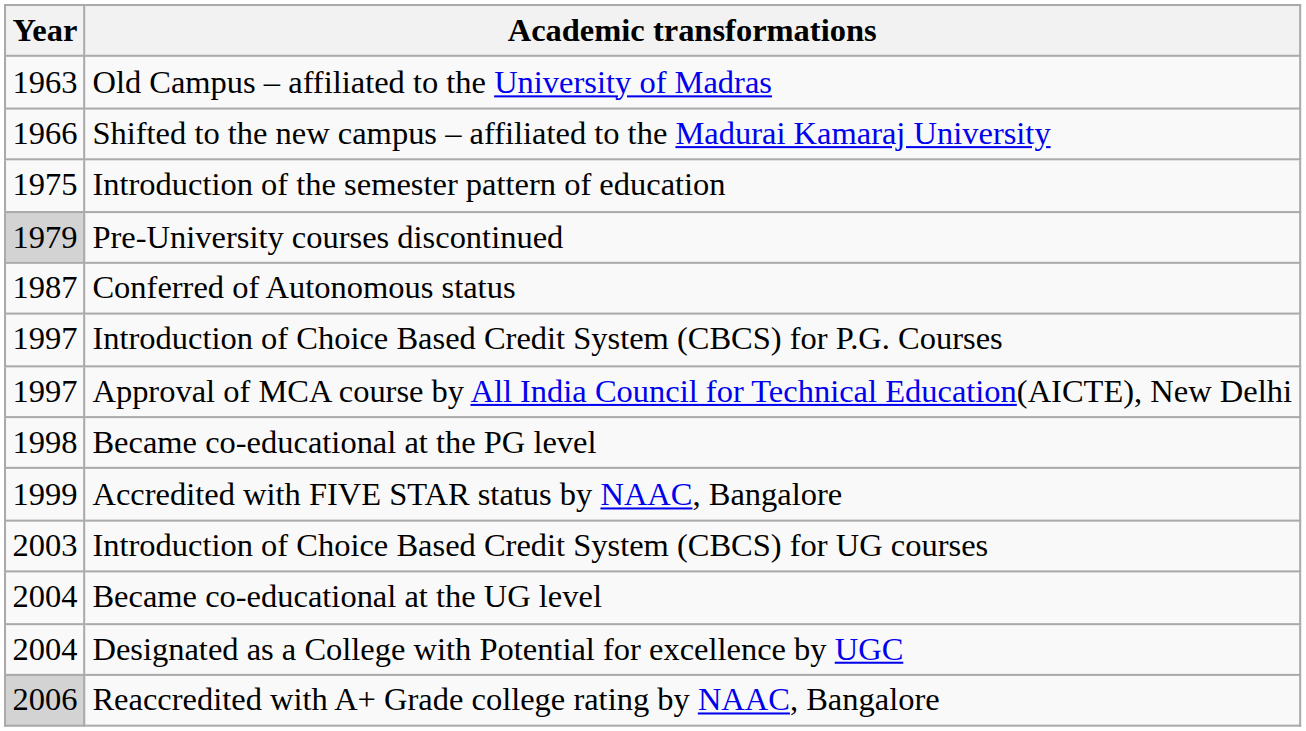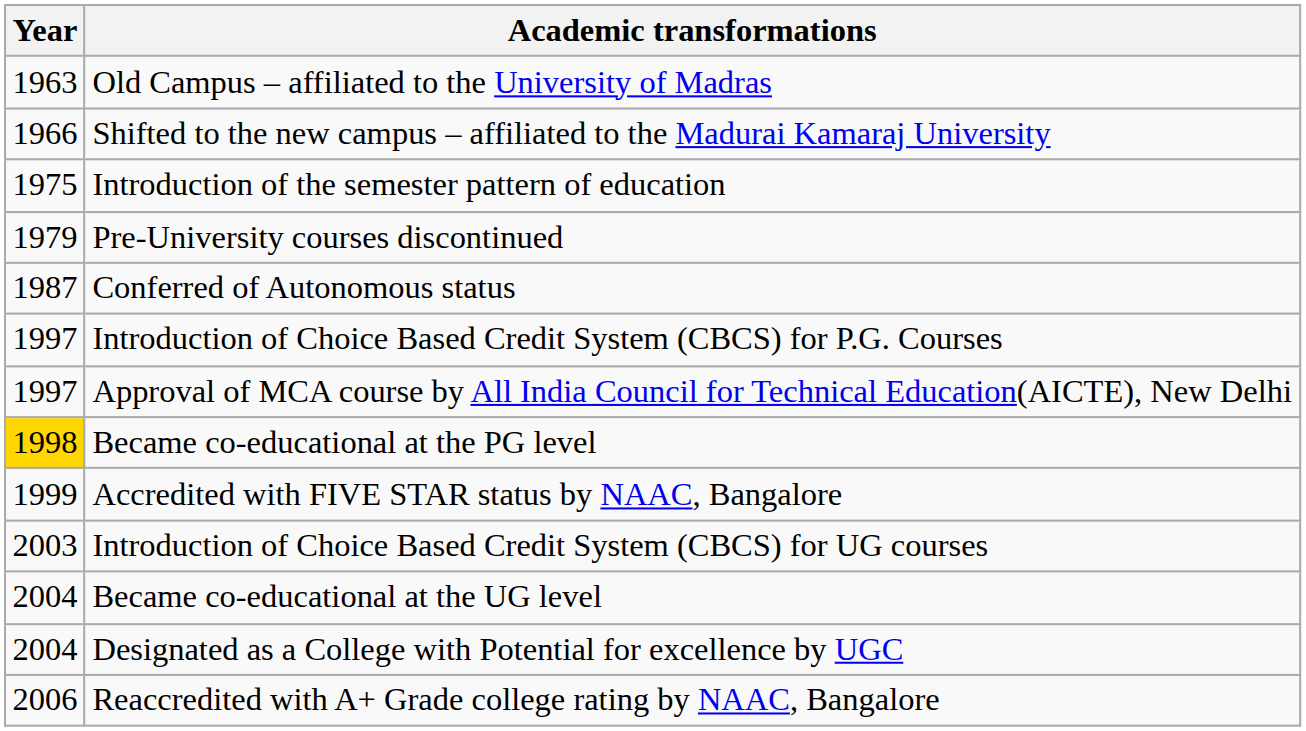Pre-University courses discontinued | Year: lightgrey background -> no background
Became co-educational at the PG level | Year: no background -> gold background
Reaccredited with A+ Grade college rating by NAAC, Bangalore | Year: lightgrey background -> no background
